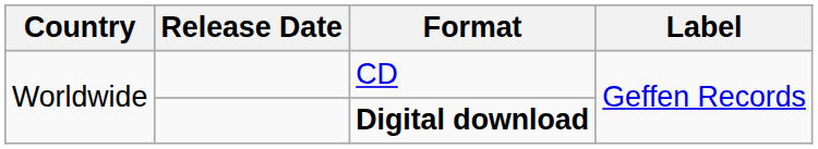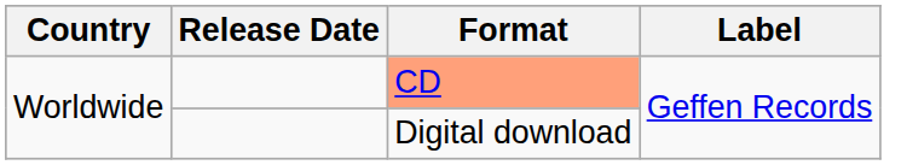CD | Format: no background -> lightsalmon background
Digital download | Format: bold -> normal
